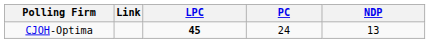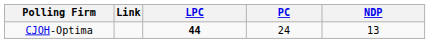CJOH-Optima | LPC: 45 -> 44
